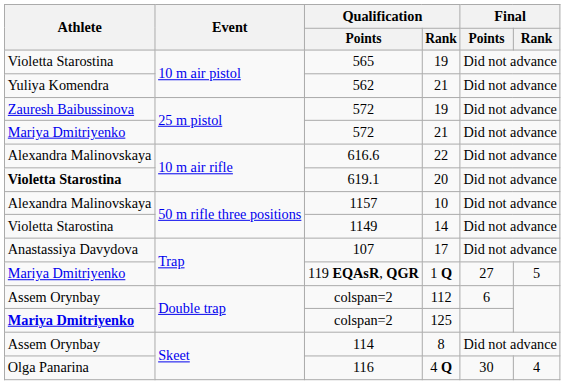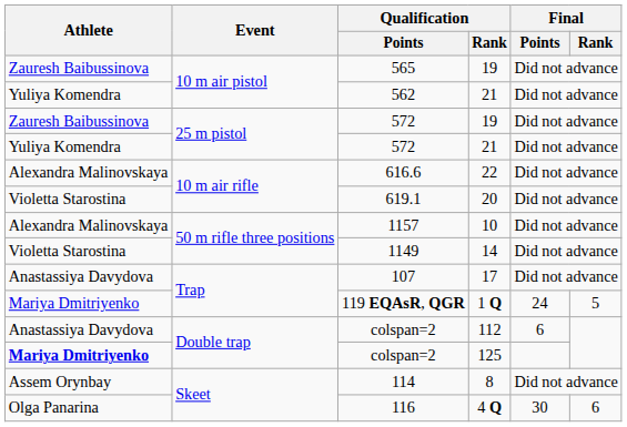565 | Athlete: Violetta Starostina -> Zauresh Baibussinova
572 / 21 | Athlete: Mariya Dmitriyenko -> Yuliya Komendra
619.1 | Athlete: bold -> normal
119 EQAsR, QGR | Final / Points: 27 -> 24
colspan=2 / 112 | Athlete: Assem Orynbay -> Anastassiya Davydova
116 | Final / Rank: 4 -> 6
